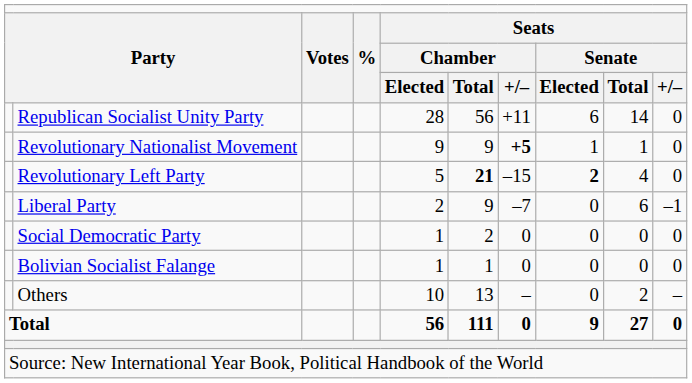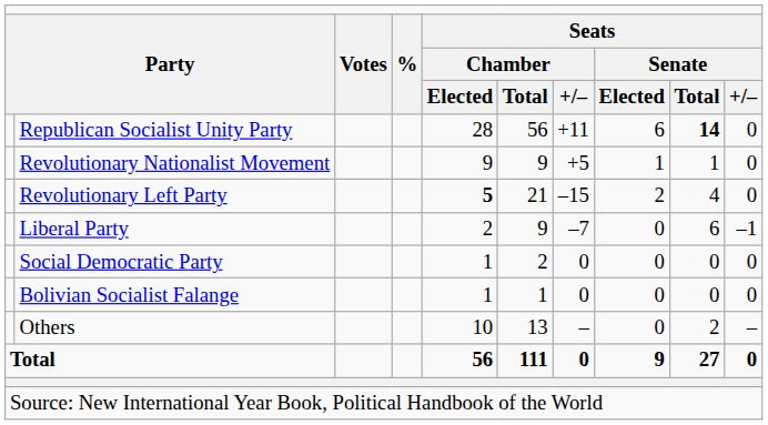Republican Socialist Unity Party | column 9: normal -> bold
Revolutionary Nationalist Movement | column 7: bold -> normal
Revolutionary Left Party | column 5: normal -> bold
Revolutionary Left Party | column 6: bold -> normal
Revolutionary Left Party | column 8: bold -> normal
